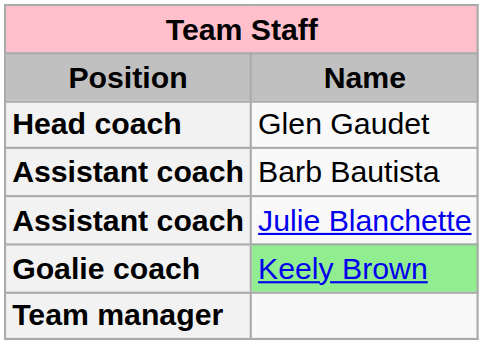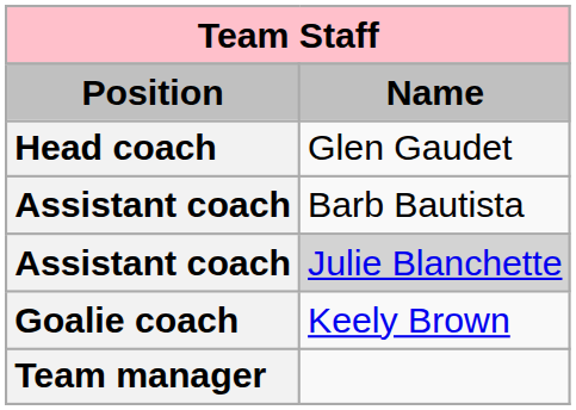Julie Blanchette | Name: no background -> lightgrey background
Keely Brown | Name: lightgreen background -> no background
